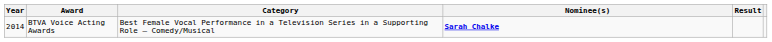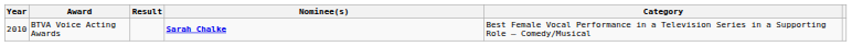columns swapped: Category <-> Result
BTVA Voice Acting Awards | Year: 2014 -> 2010
